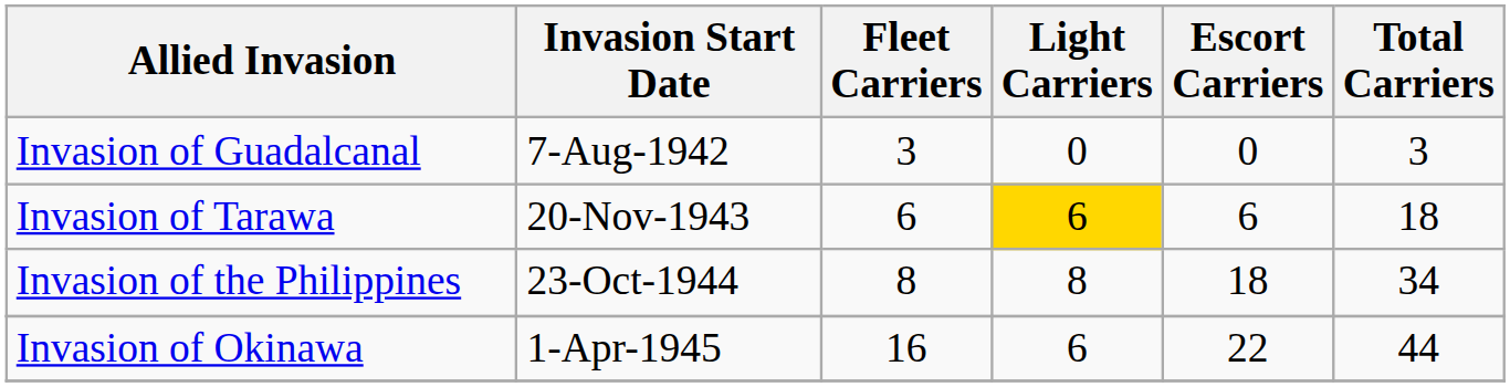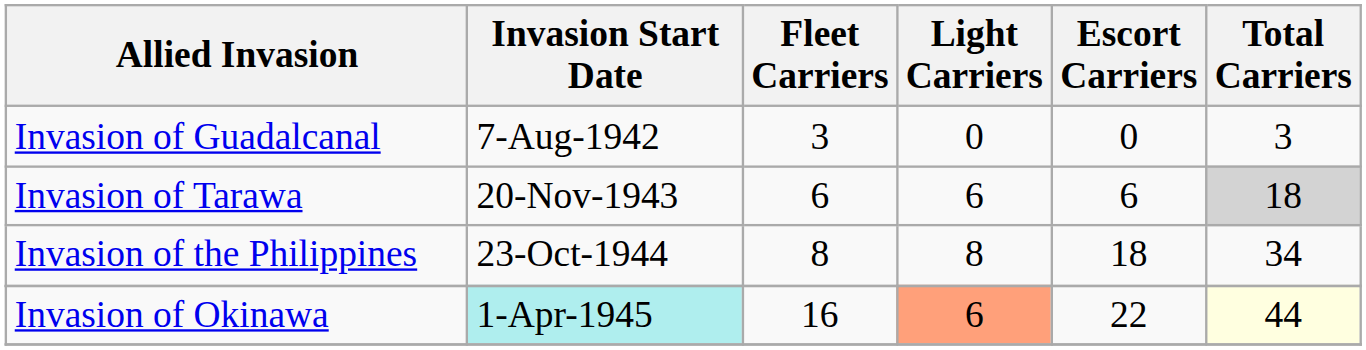Invasion of Tarawa | Light Carriers: gold background -> no background
Invasion of Tarawa | Total Carriers: no background -> lightgrey background
Invasion of Okinawa | Invasion Start Date: no background -> paleturquoise background
Invasion of Okinawa | Light Carriers: no background -> lightsalmon background
Invasion of Okinawa | Total Carriers: no background -> lightyellow background
